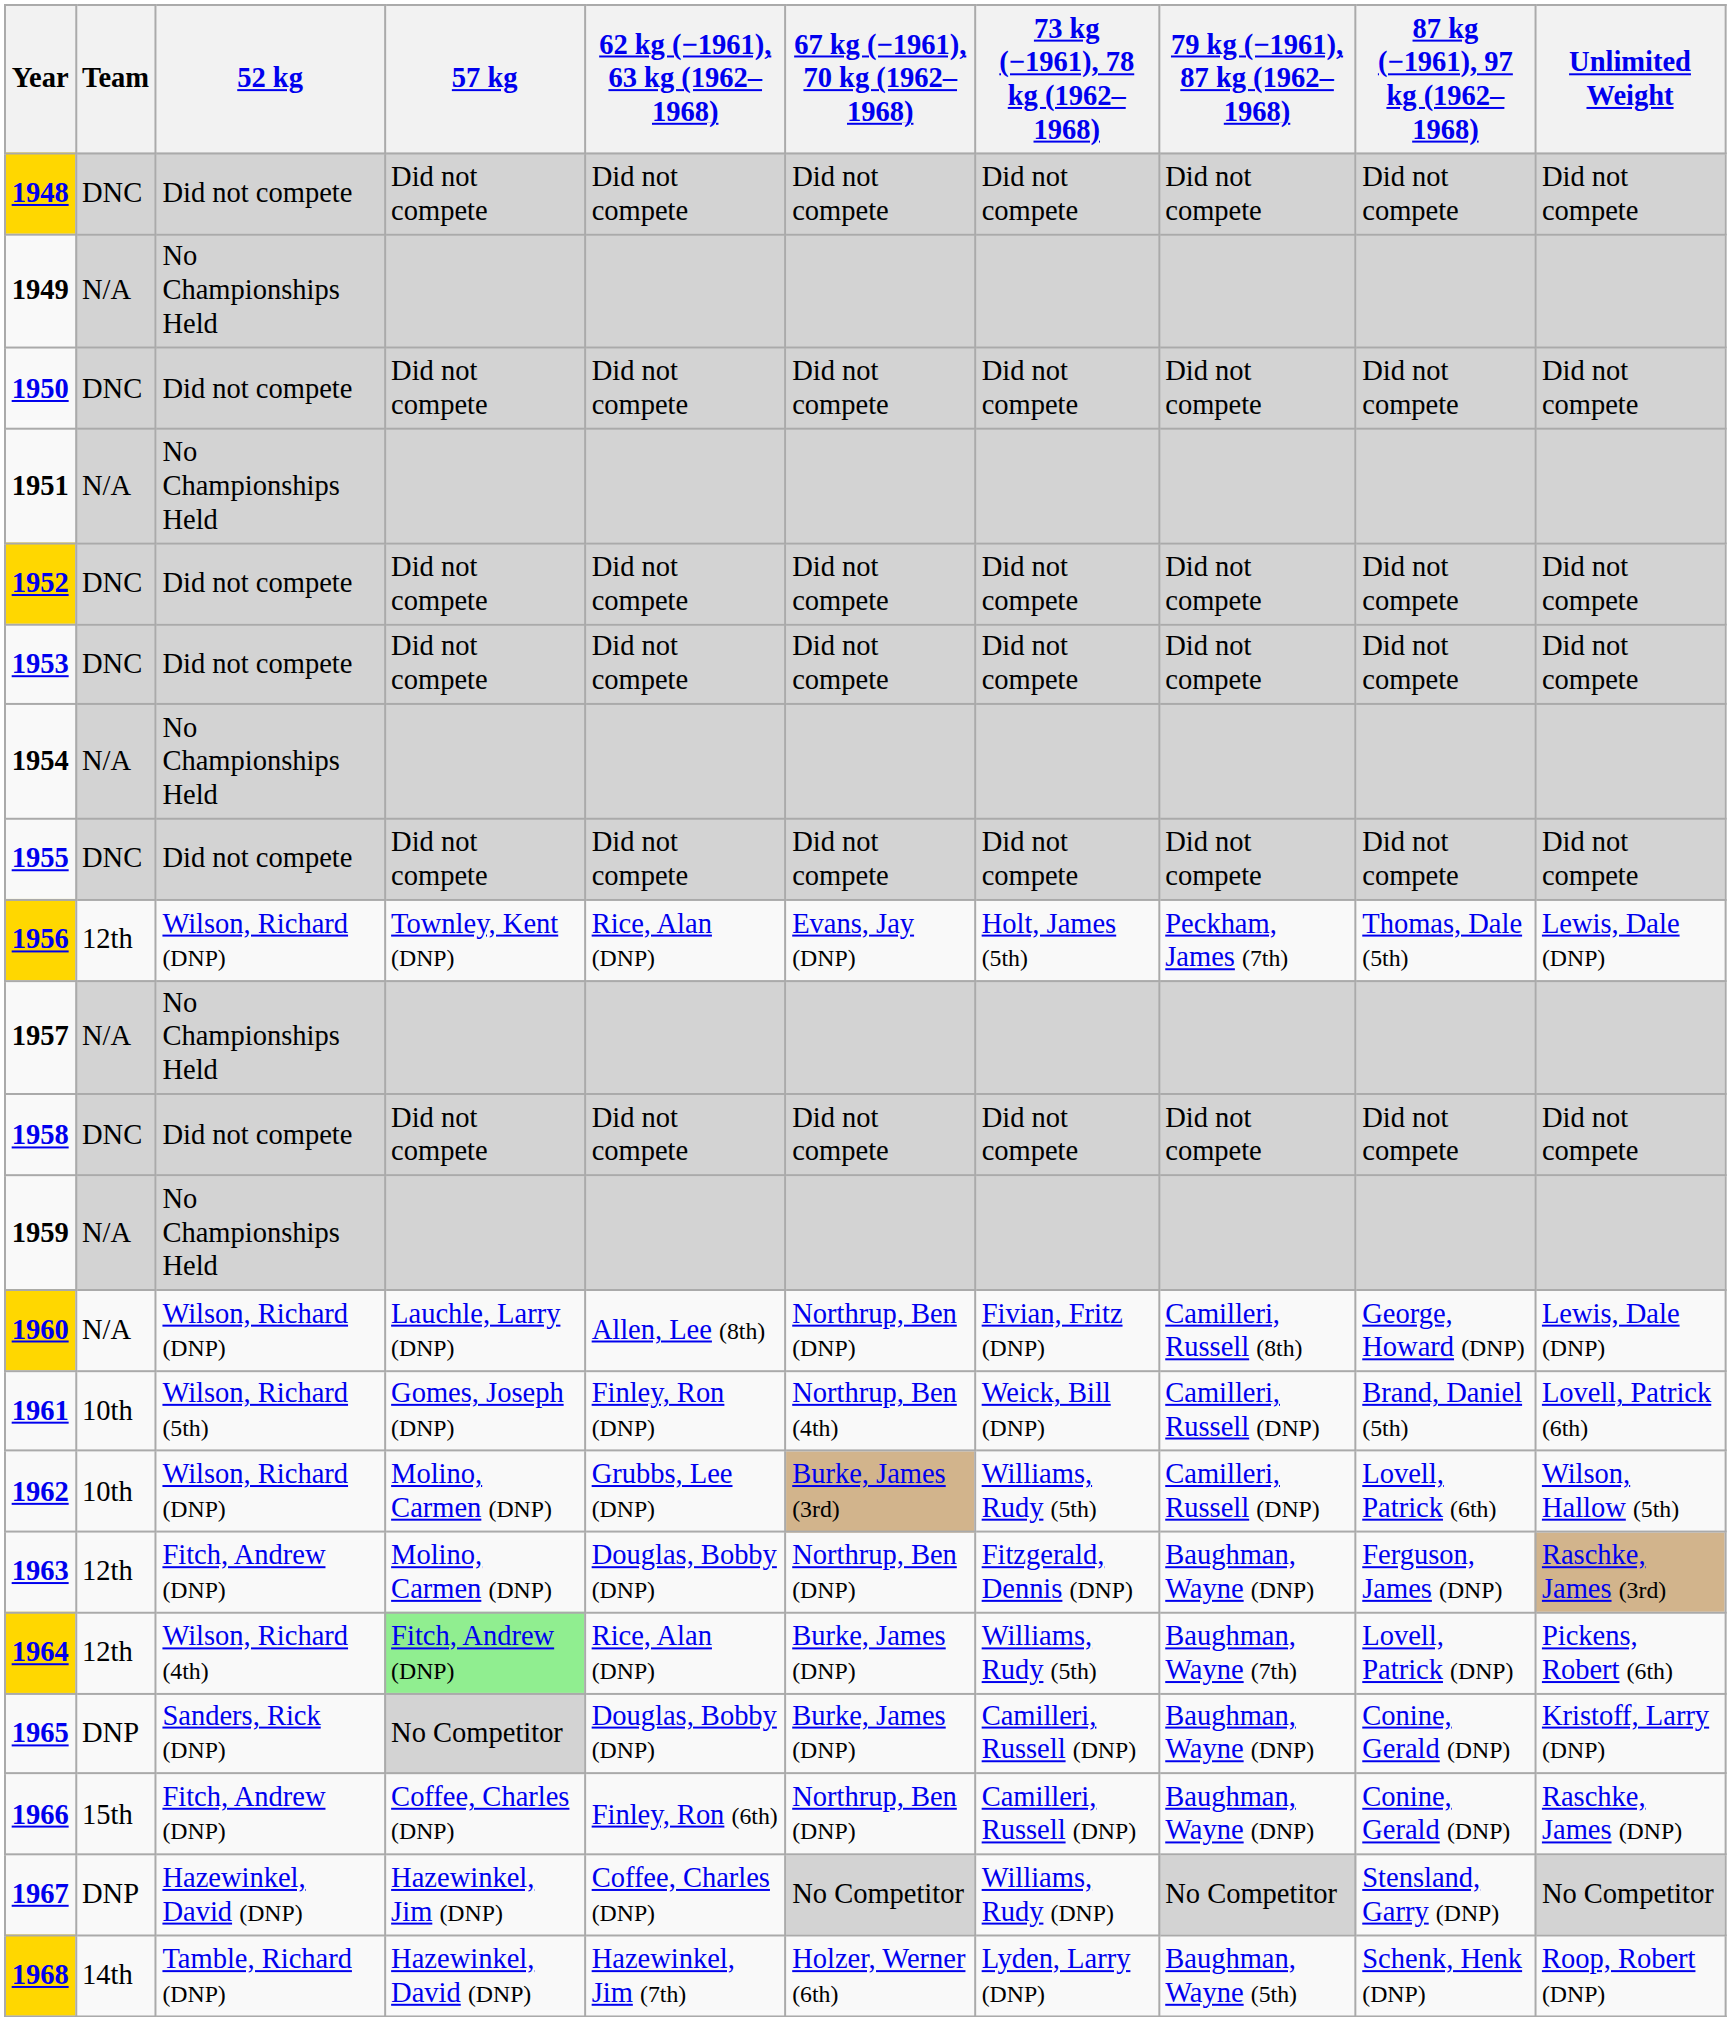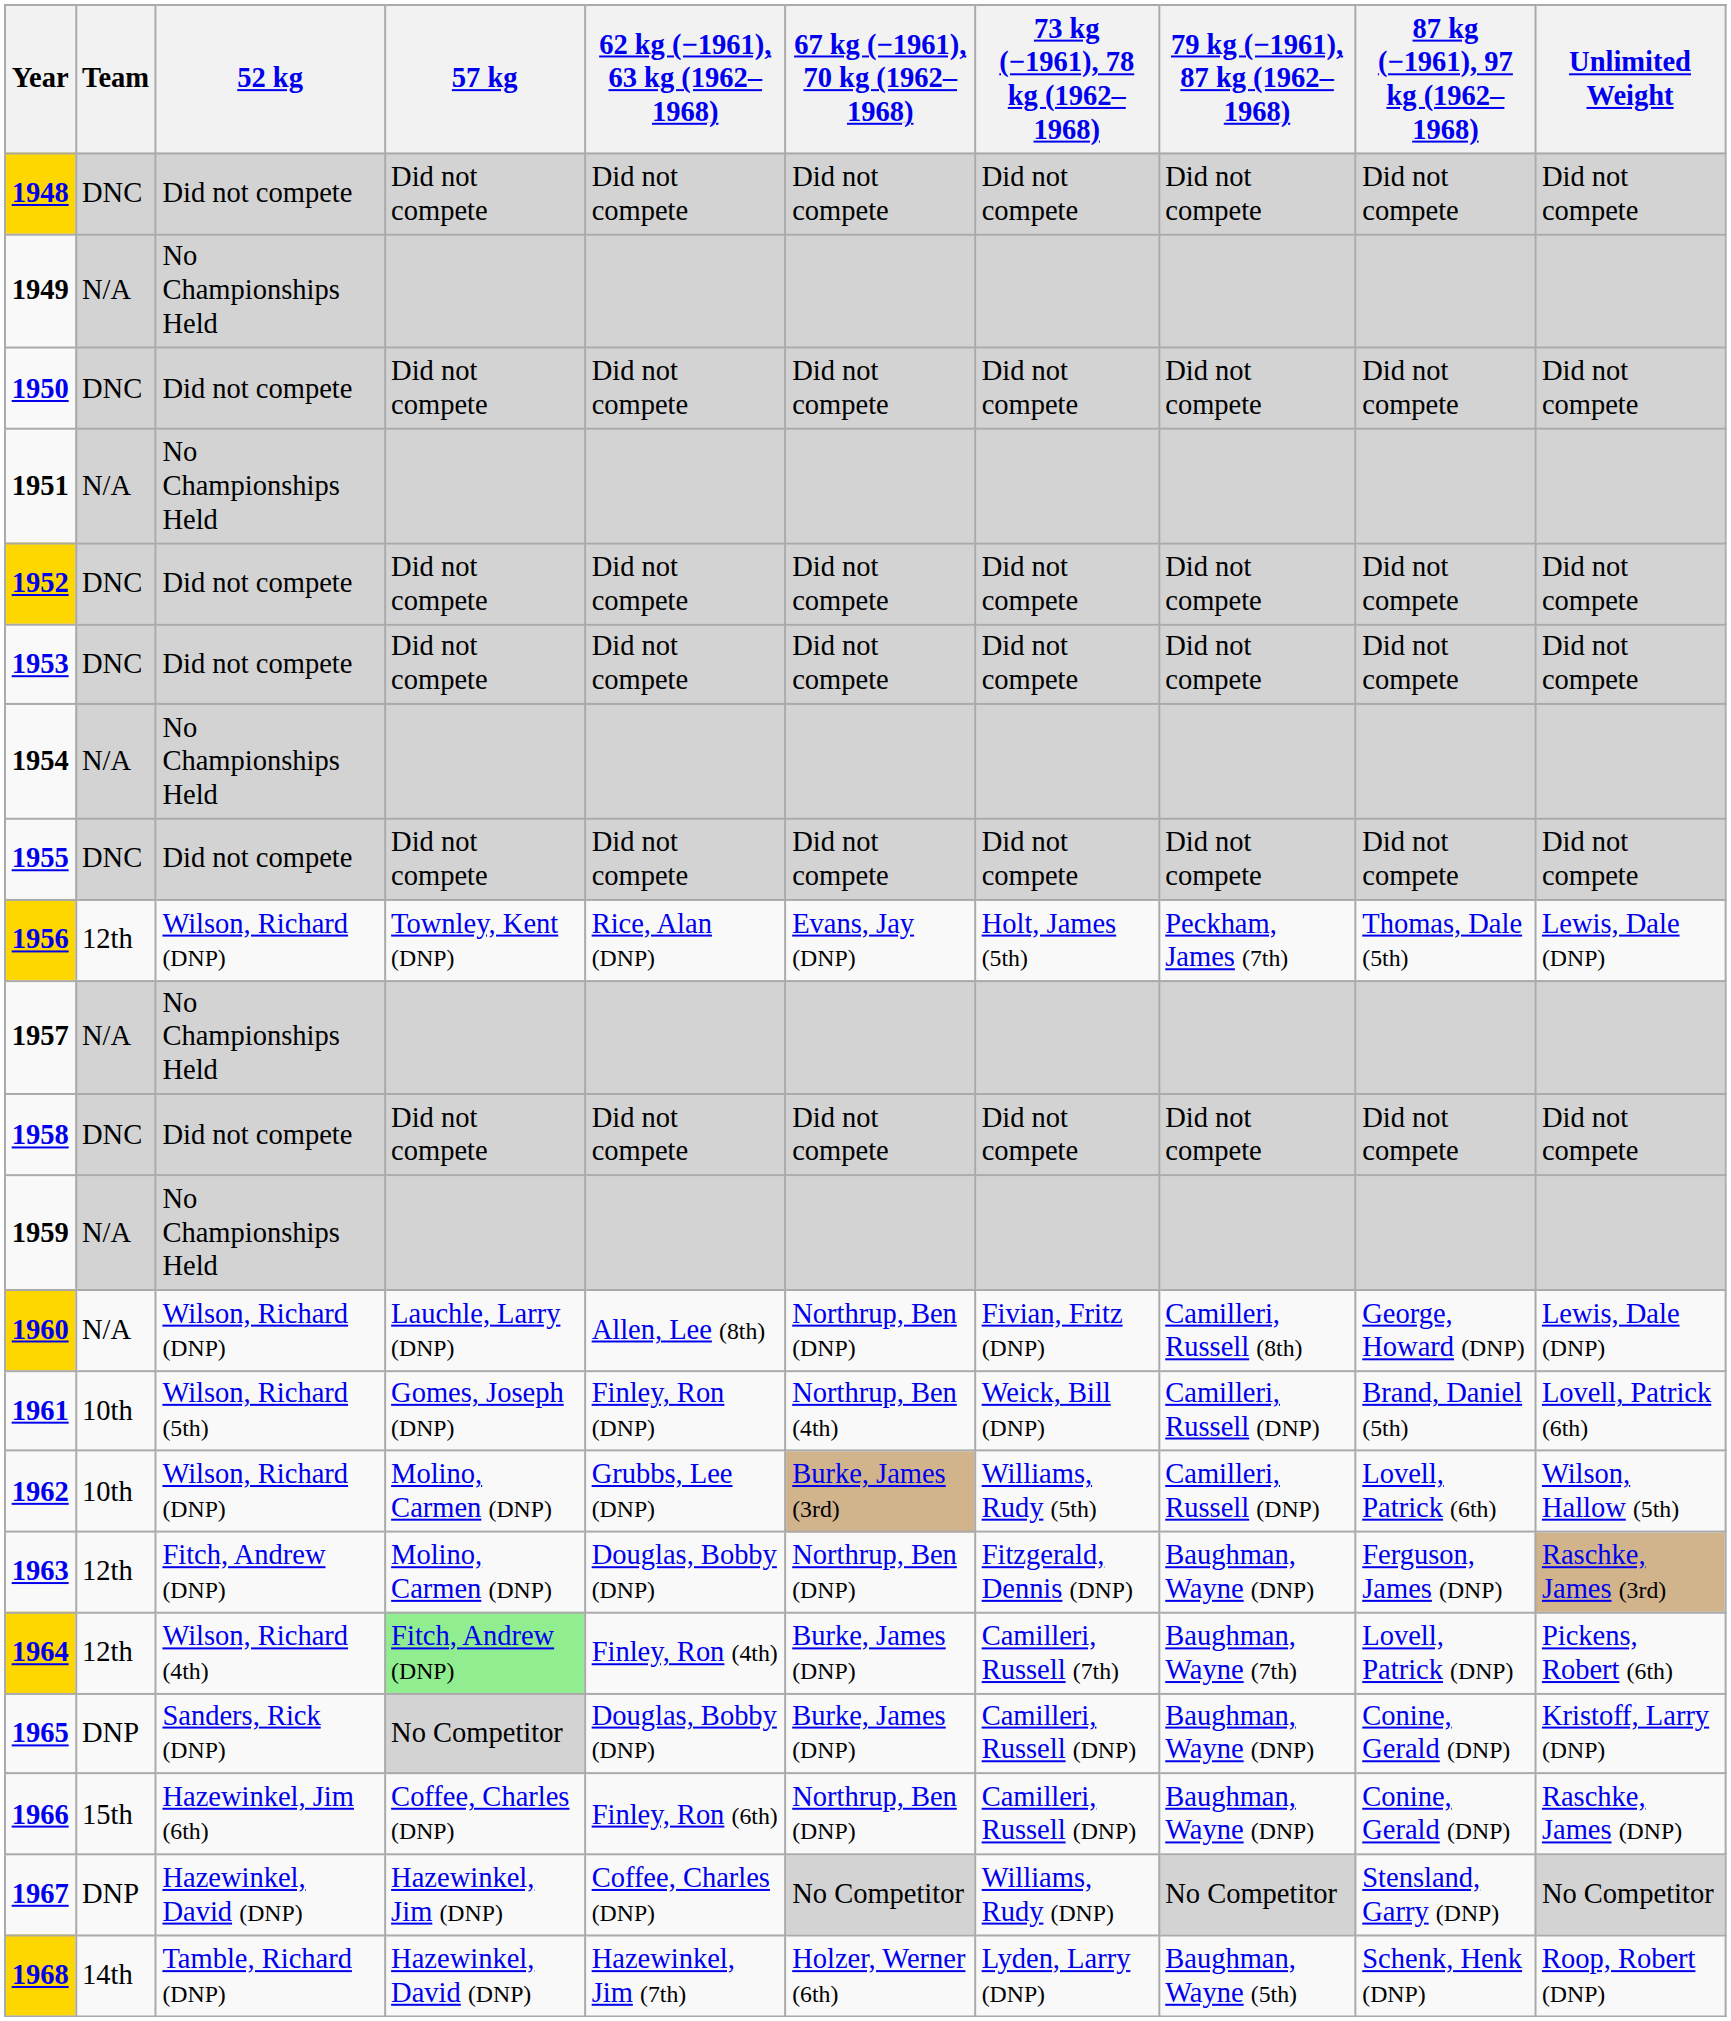1964 | 62 kg (−1961), 63 kg (1962–1968): Rice, Alan (DNP) -> Finley, Ron (4th)
1964 | 73 kg (−1961), 78 kg (1962–1968): Williams, Rudy (5th) -> Camilleri, Russell (7th)
1966 | 52 kg: Fitch, Andrew (DNP) -> Hazewinkel, Jim (6th)
